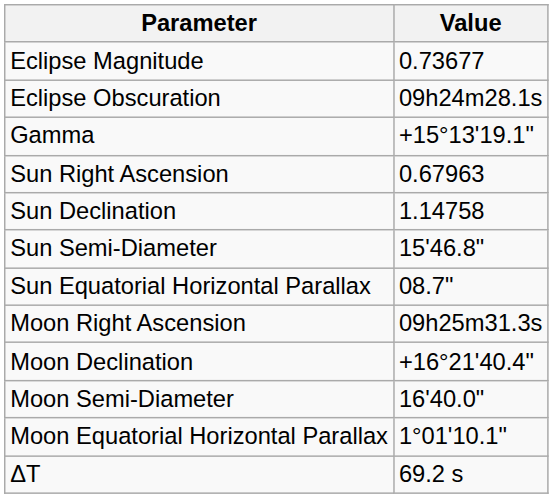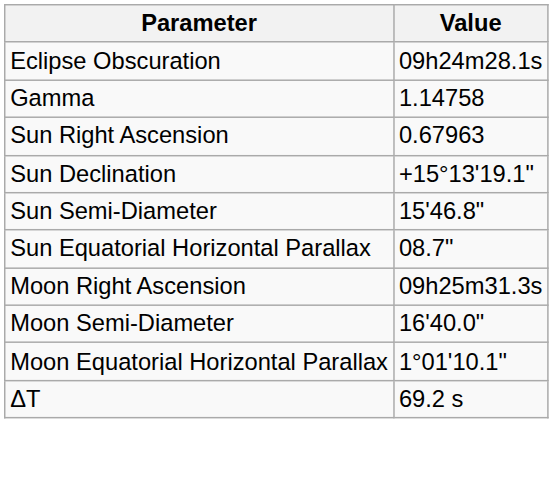- row: Eclipse Magnitude | 0.73677
Gamma | Value: +15°13'19.1" -> 1.14758
Sun Declination | Value: 1.14758 -> +15°13'19.1"
- row: Moon Declination | +16°21'40.4"
